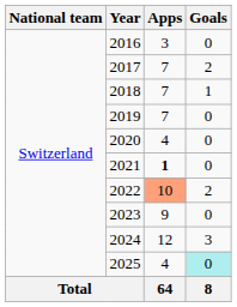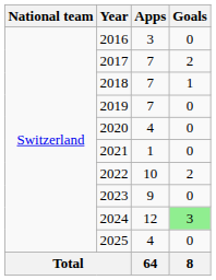2021 | Apps: bold -> normal
2022 | Apps: lightsalmon background -> no background
2024 | Goals: no background -> lightgreen background
2025 | Goals: paleturquoise background -> no background
